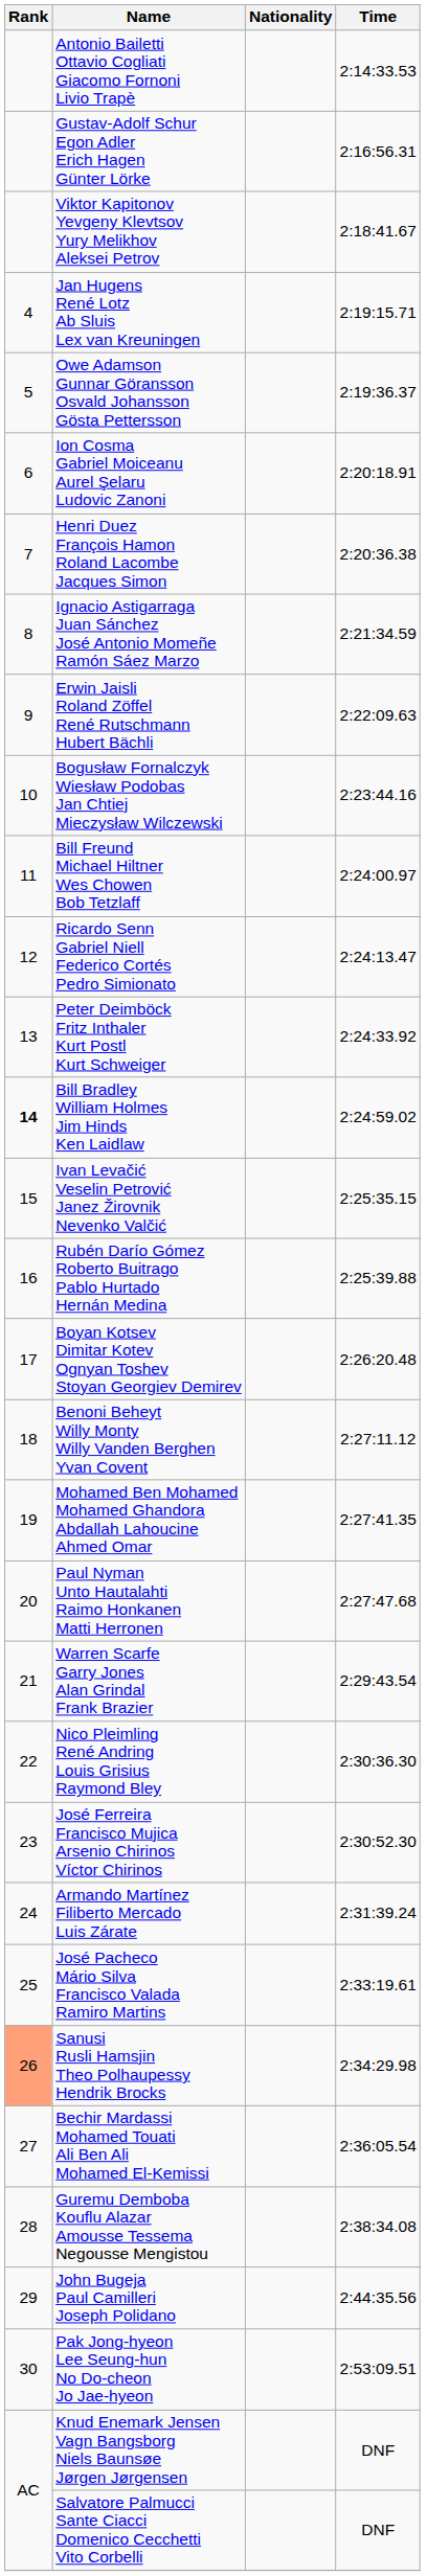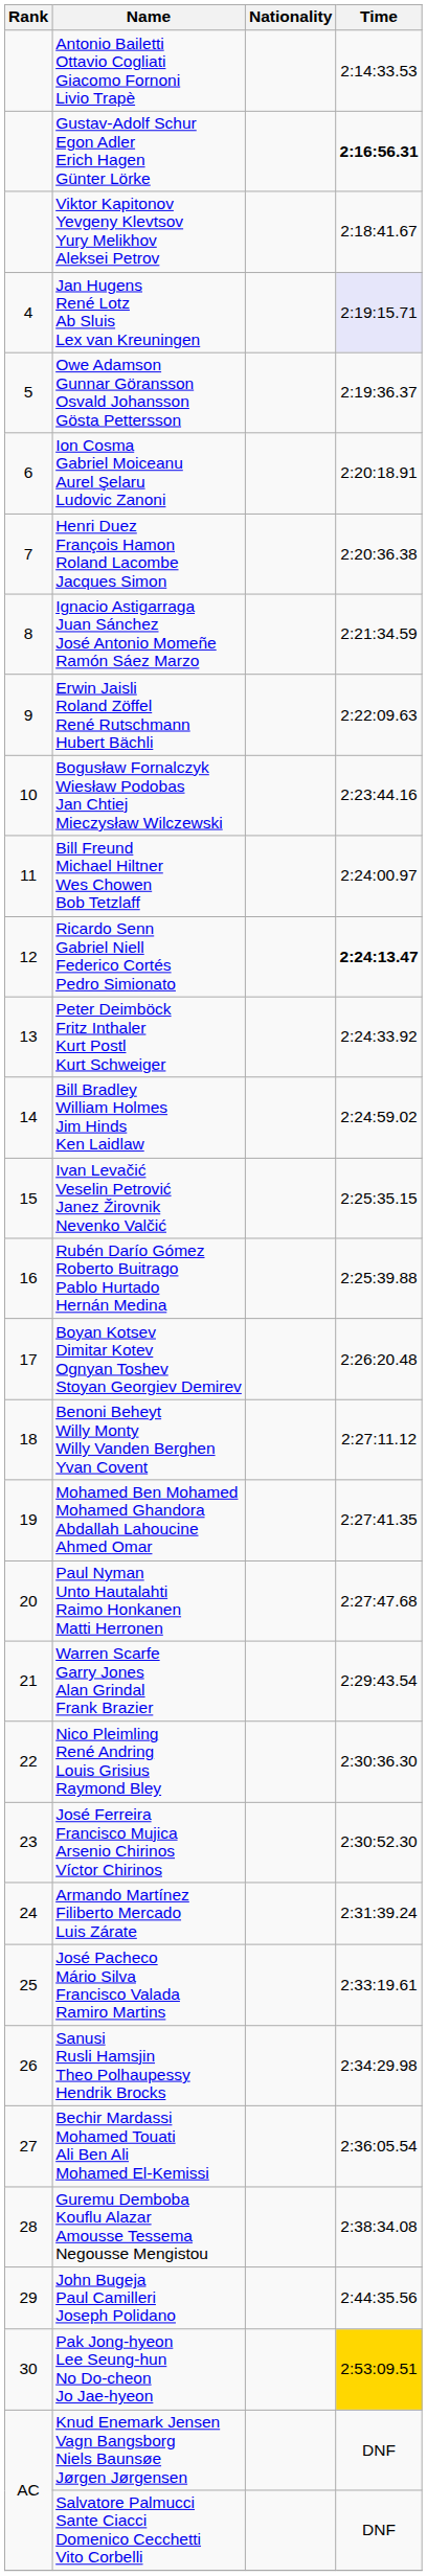Gustav-Adolf Schur Egon Adler Erich Hagen Günter Lörke | Time: normal -> bold
Jan Hugens René Lotz Ab Sluis Lex van Kreuningen | Time: no background -> lavender background
Ricardo Senn Gabriel Niell Federico Cortés Pedro Simionato | Time: normal -> bold
Bill Bradley William Holmes Jim Hinds Ken Laidlaw | Rank: bold -> normal
Sanusi Rusli Hamsjin Theo Polhaupessy Hendrik Brocks | Rank: lightsalmon background -> no background
Pak Jong-hyeon Lee Seung-hun No Do-cheon Jo Jae-hyeon | Time: no background -> gold background
